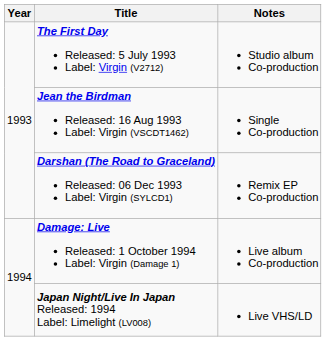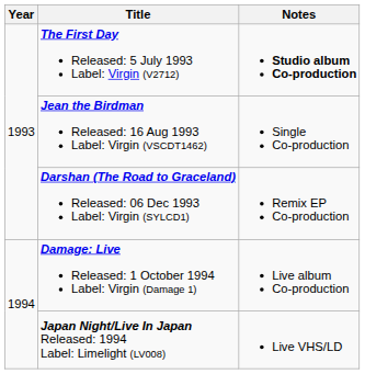The First Day Released: 5 July 1993 Label: Virgin (V2712) | Notes: normal -> bold
